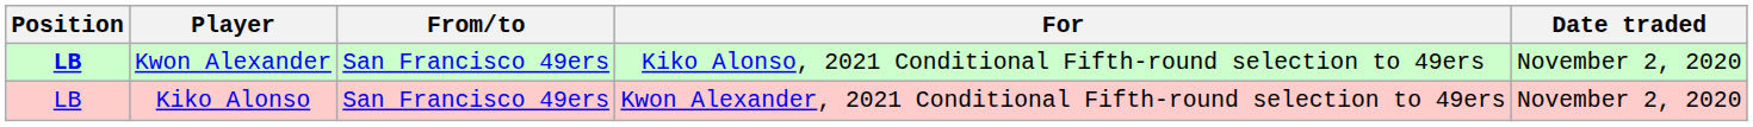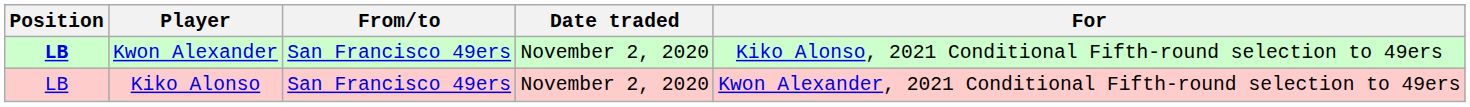columns swapped: Date traded <-> For
